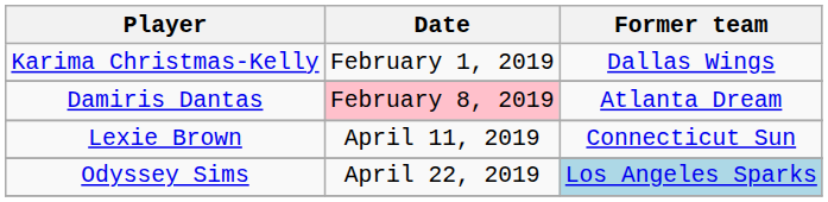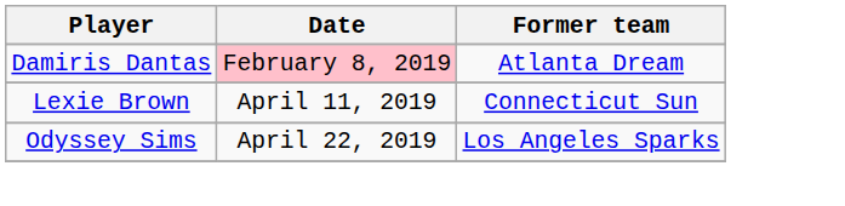- row: Karima Christmas-Kelly | February 1, 2019 | Dallas Wings
Odyssey Sims | Former team: lightblue background -> no background
